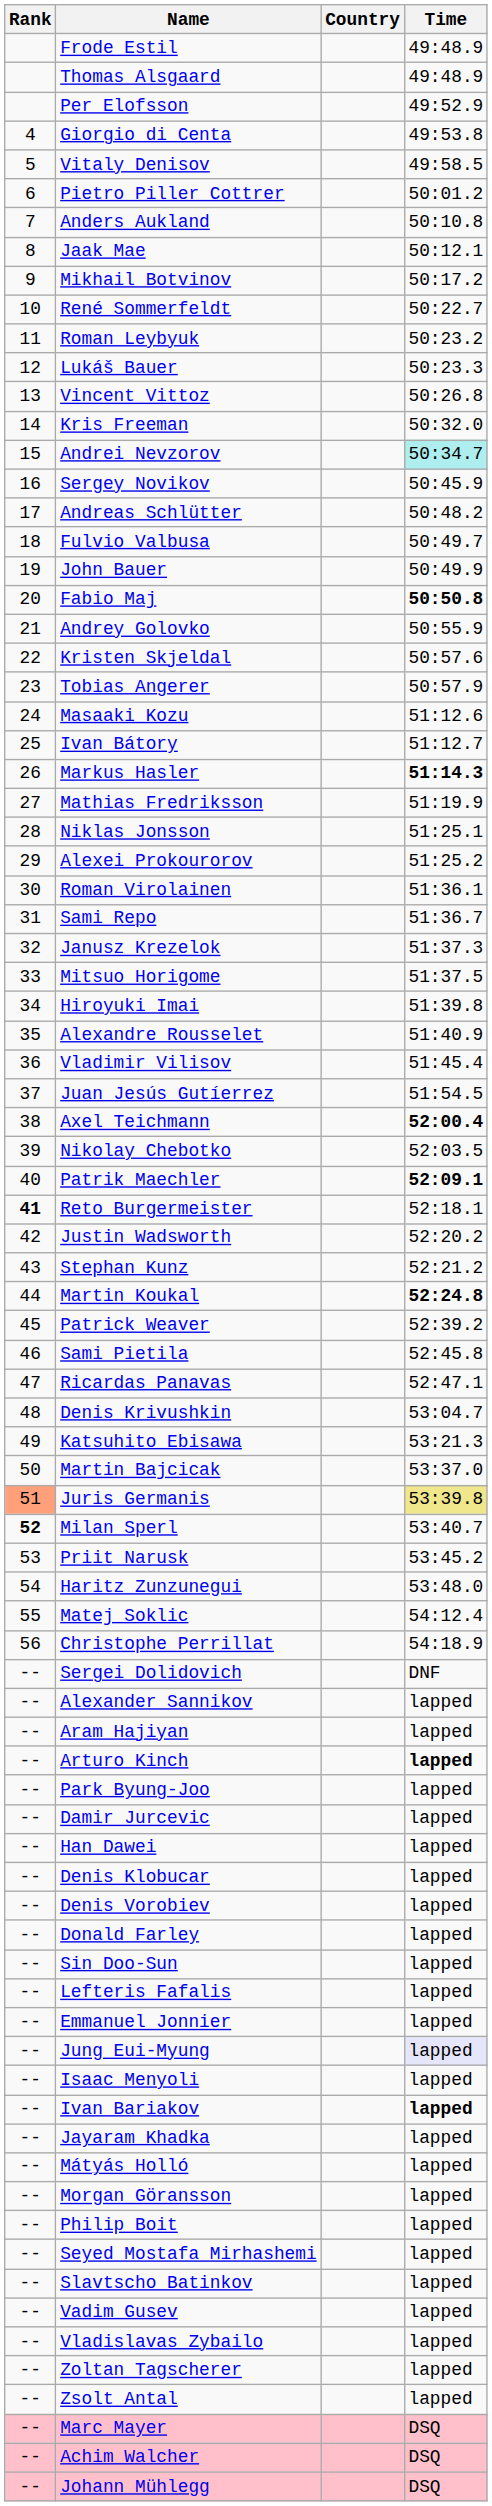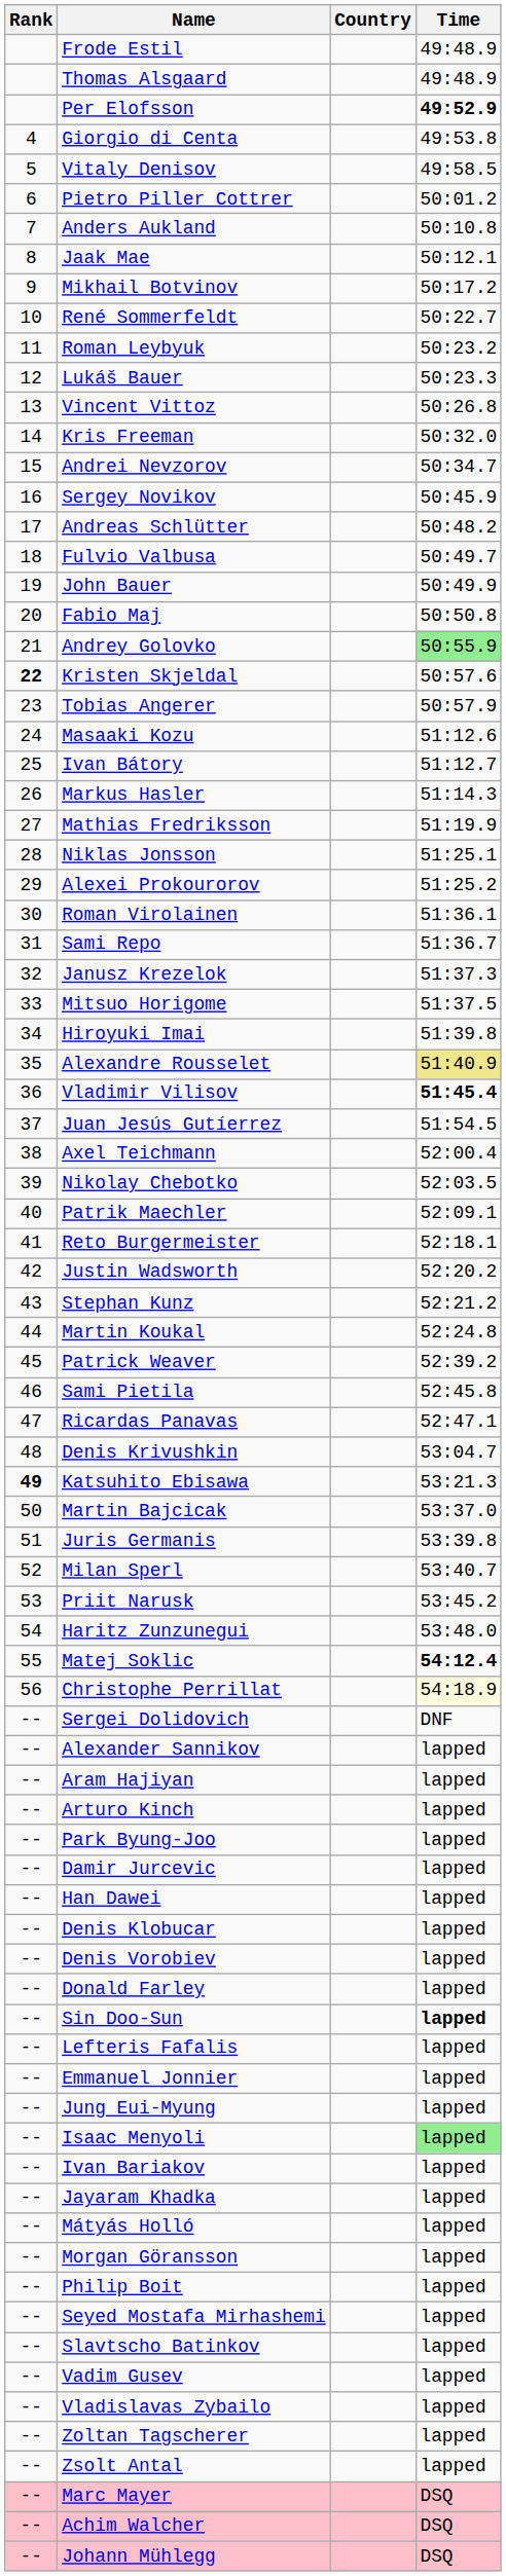Per Elofsson | Time: normal -> bold
Andrei Nevzorov | Time: paleturquoise background -> no background
Fabio Maj | Time: bold -> normal
Andrey Golovko | Time: no background -> lightgreen background
Kristen Skjeldal | Rank: normal -> bold
Markus Hasler | Time: bold -> normal
Alexandre Rousselet | Time: no background -> khaki background
Vladimir Vilisov | Time: normal -> bold
Axel Teichmann | Time: bold -> normal
Patrik Maechler | Time: bold -> normal
Reto Burgermeister | Rank: bold -> normal
Martin Koukal | Time: bold -> normal
Katsuhito Ebisawa | Rank: normal -> bold
Juris Germanis | Rank: lightsalmon background -> no background
Juris Germanis | Time: khaki background -> no background
Milan Sperl | Rank: bold -> normal
Matej Soklic | Time: normal -> bold
Christophe Perrillat | Time: no background -> lightyellow background
Arturo Kinch | Time: bold -> normal
Sin Doo-Sun | Time: normal -> bold
Jung Eui-Myung | Time: lavender background -> no background
Isaac Menyoli | Time: no background -> lightgreen background
Ivan Bariakov | Time: bold -> normal
